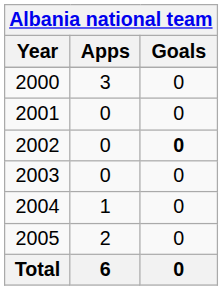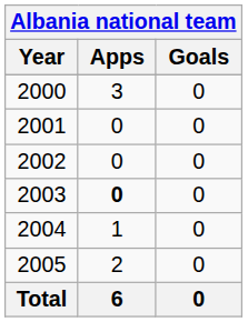2002 | Goals: bold -> normal
2003 | Apps: normal -> bold
